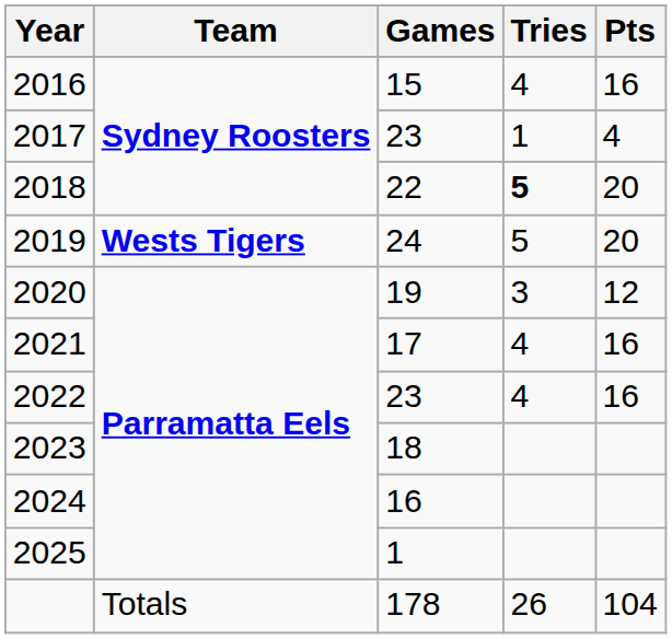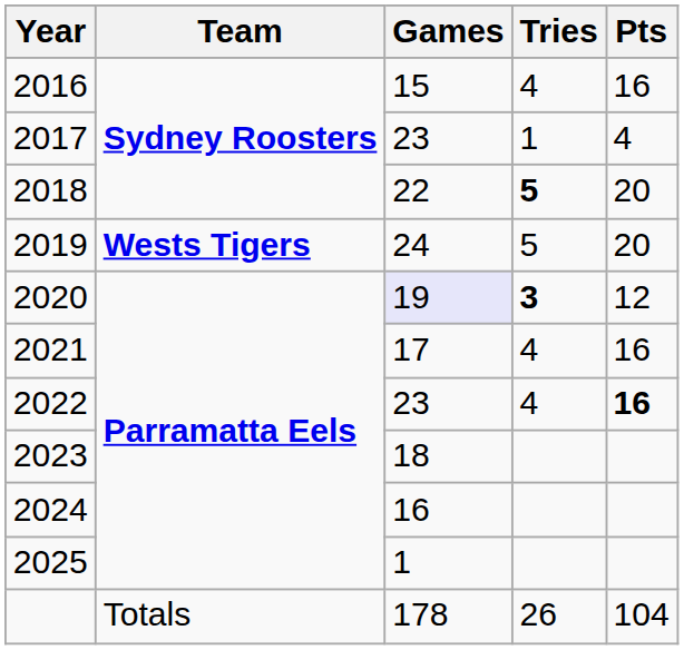2020 | Games: no background -> lavender background
2020 | Tries: normal -> bold
2022 | Pts: normal -> bold
